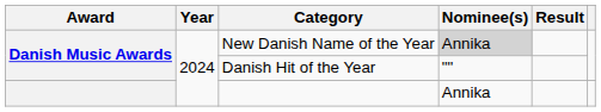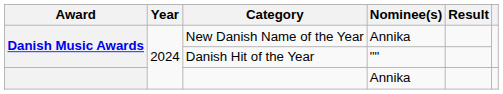New Danish Name of the Year | Nominee(s): lightgrey background -> no background
